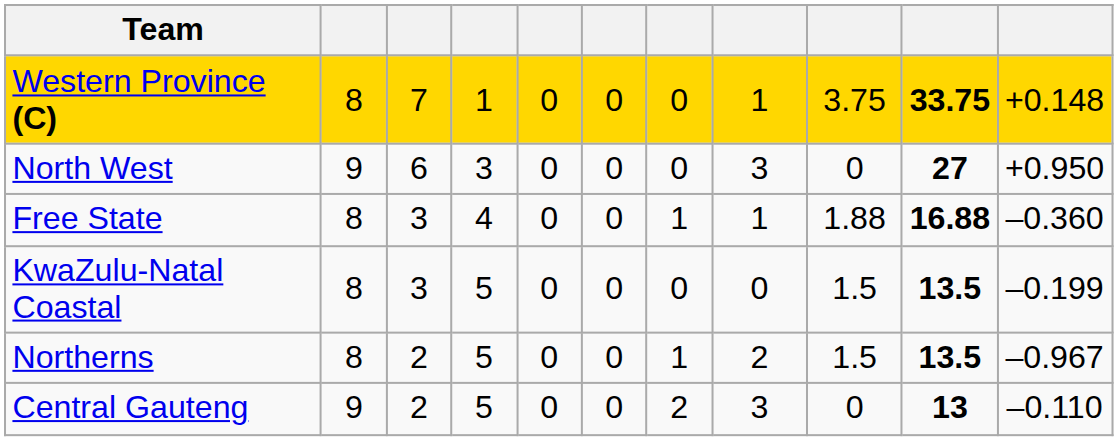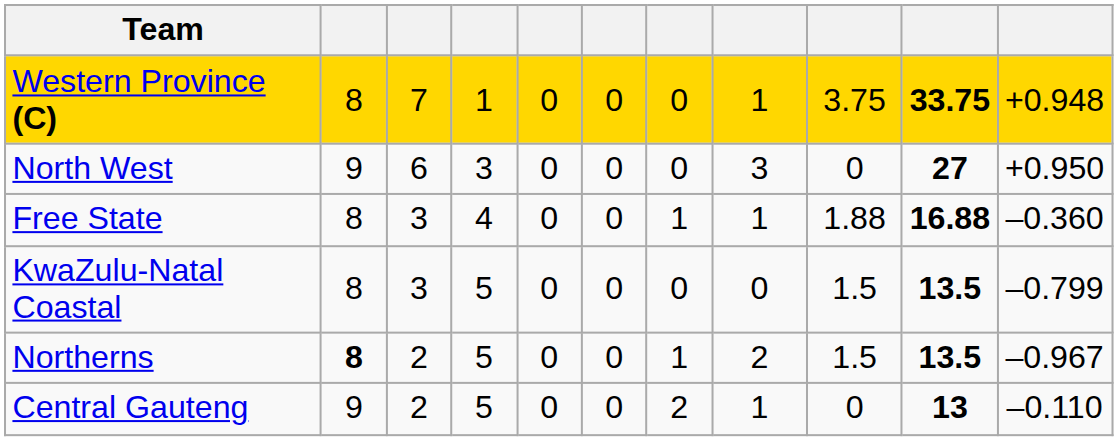Western Province (C) | column 11: +0.148 -> +0.948
KwaZulu-Natal Coastal | column 11: –0.199 -> –0.799
Northerns | column 2: normal -> bold
Central Gauteng | column 8: 3 -> 1
